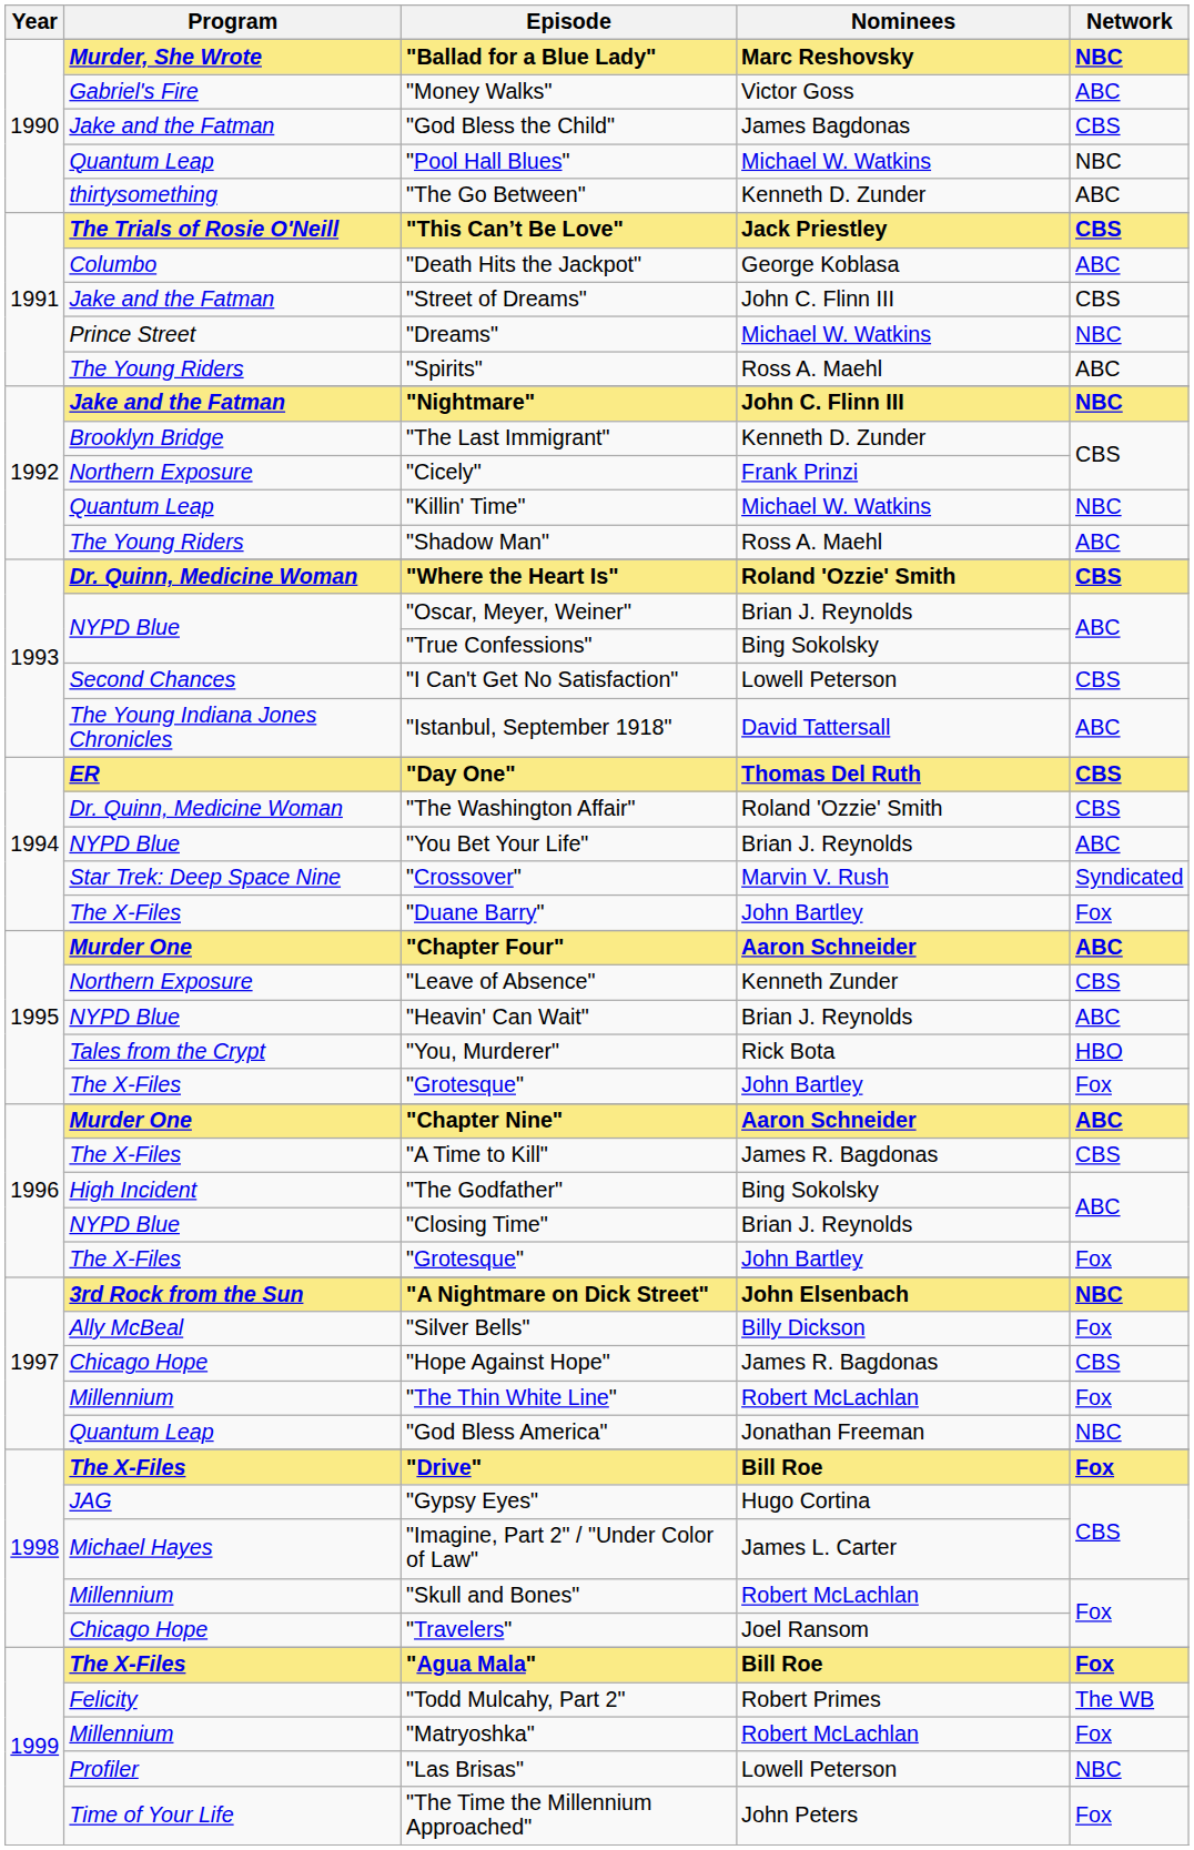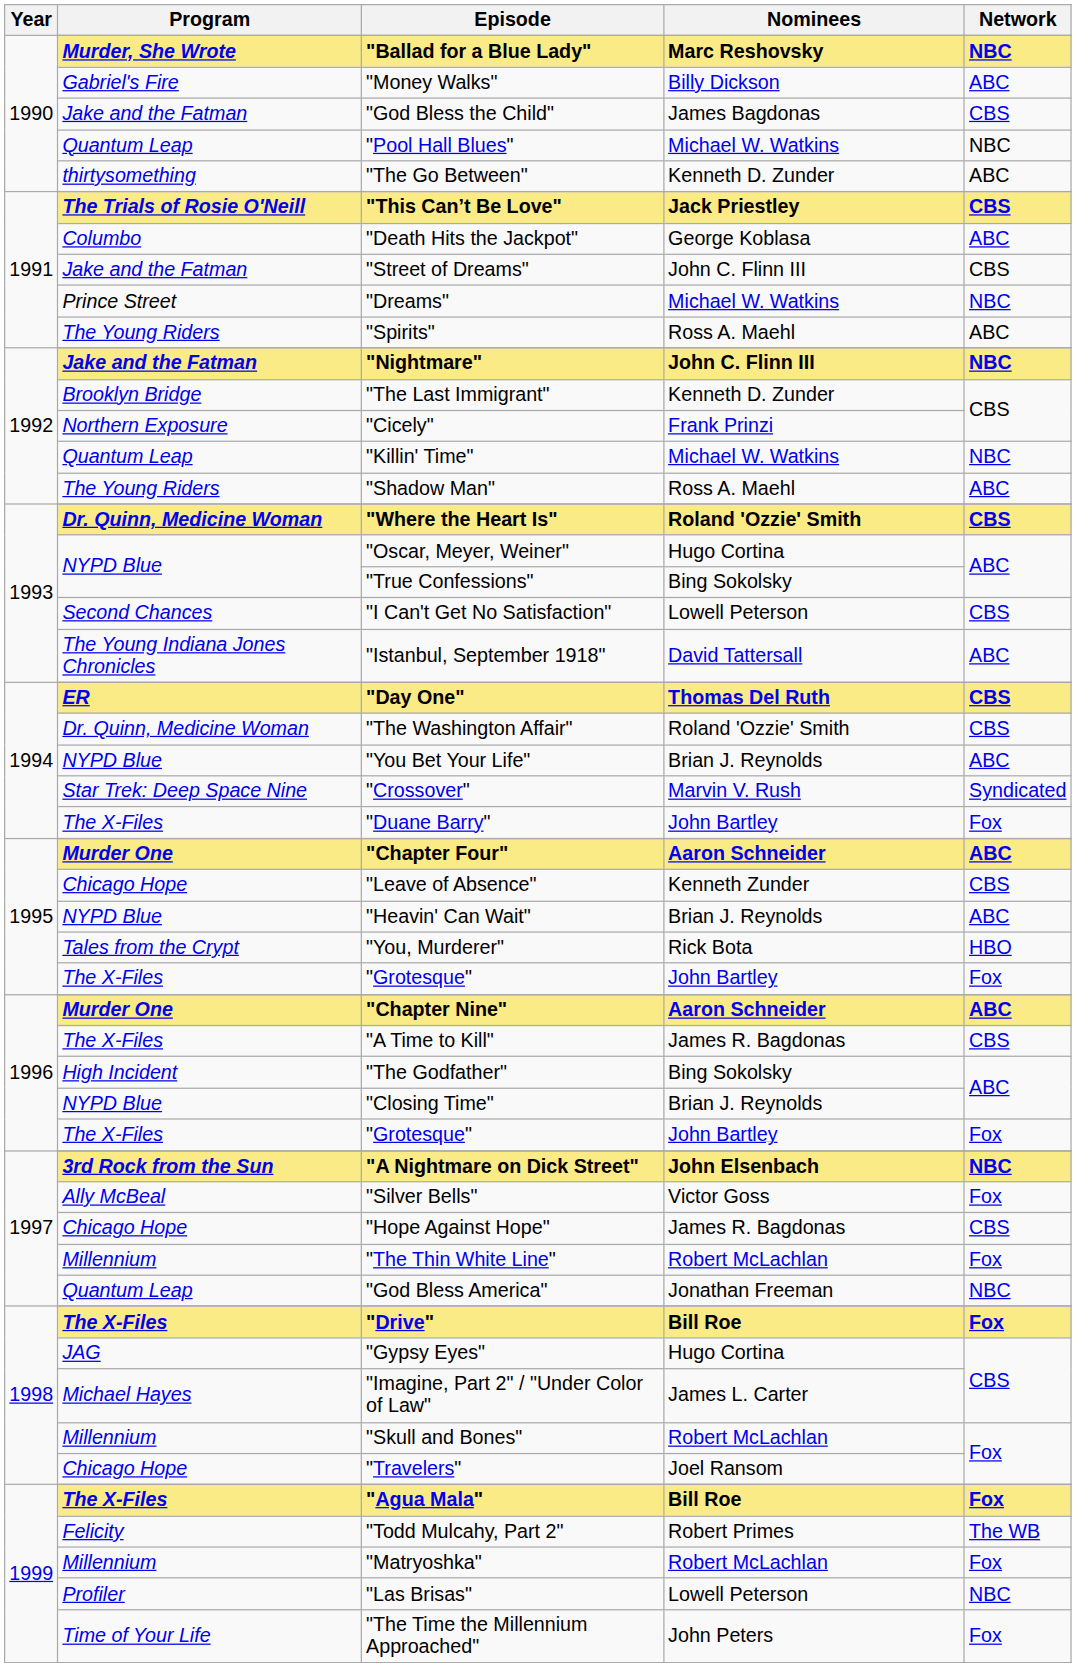"Money Walks" | Nominees: Victor Goss -> Billy Dickson
"Oscar, Meyer, Weiner" | Nominees: Brian J. Reynolds -> Hugo Cortina
"Leave of Absence" | Program: Northern Exposure -> Chicago Hope
"Silver Bells" | Nominees: Billy Dickson -> Victor Goss
